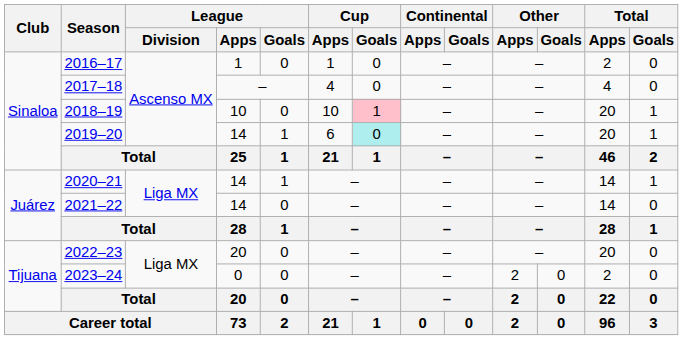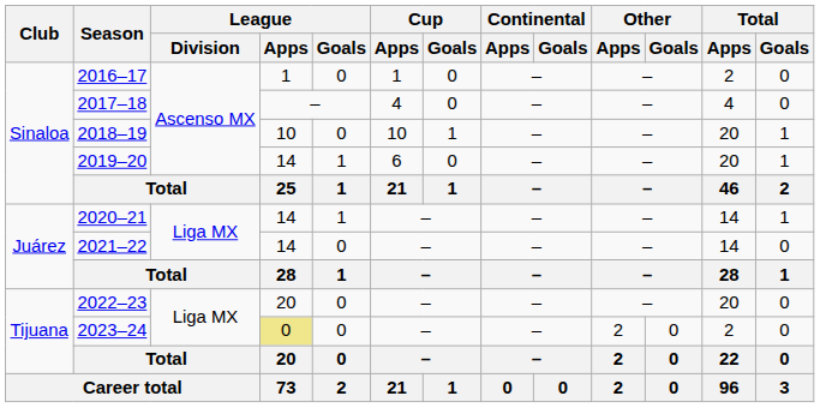2018–19 | Cup / Goals: pink background -> no background
2019–20 | Cup / Goals: paleturquoise background -> no background
2023–24 | League / Apps: no background -> khaki background
